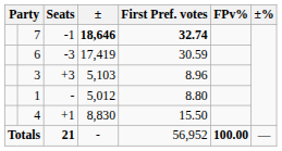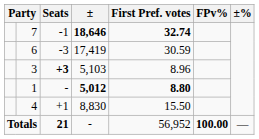3 | Seats: normal -> bold
1 | ±: normal -> bold
1 | First Pref. votes: normal -> bold
